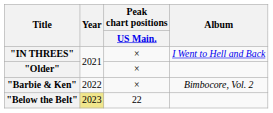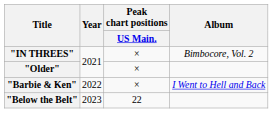"IN THREES" | Album: I Went to Hell and Back -> Bimbocore, Vol. 2
"Barbie & Ken" | Album: Bimbocore, Vol. 2 -> I Went to Hell and Back
"Below the Belt" | Year: khaki background -> no background
